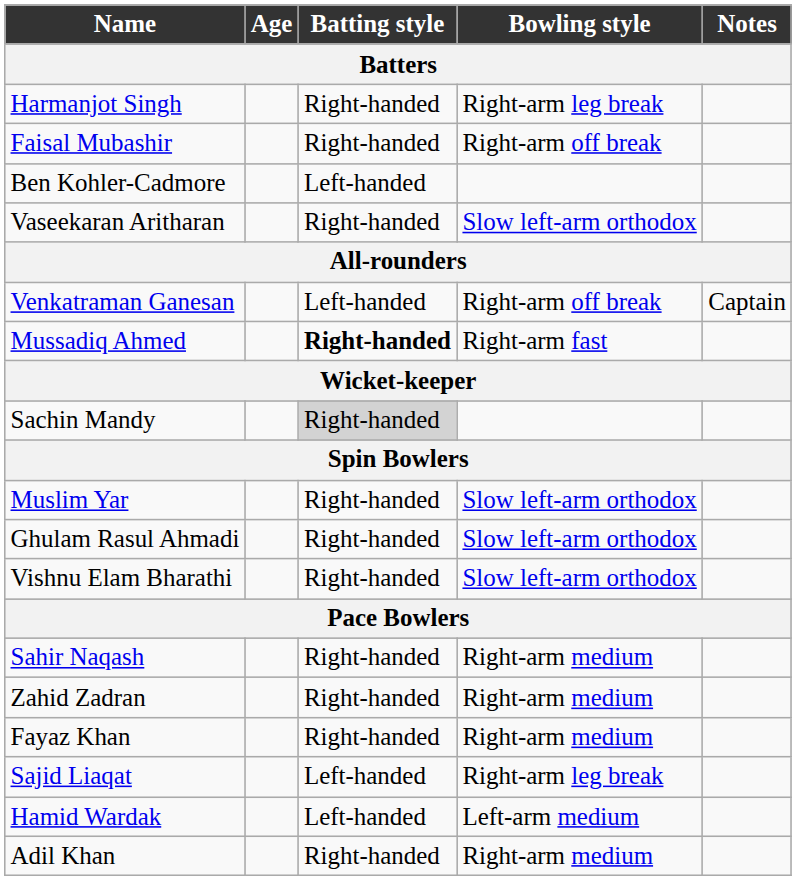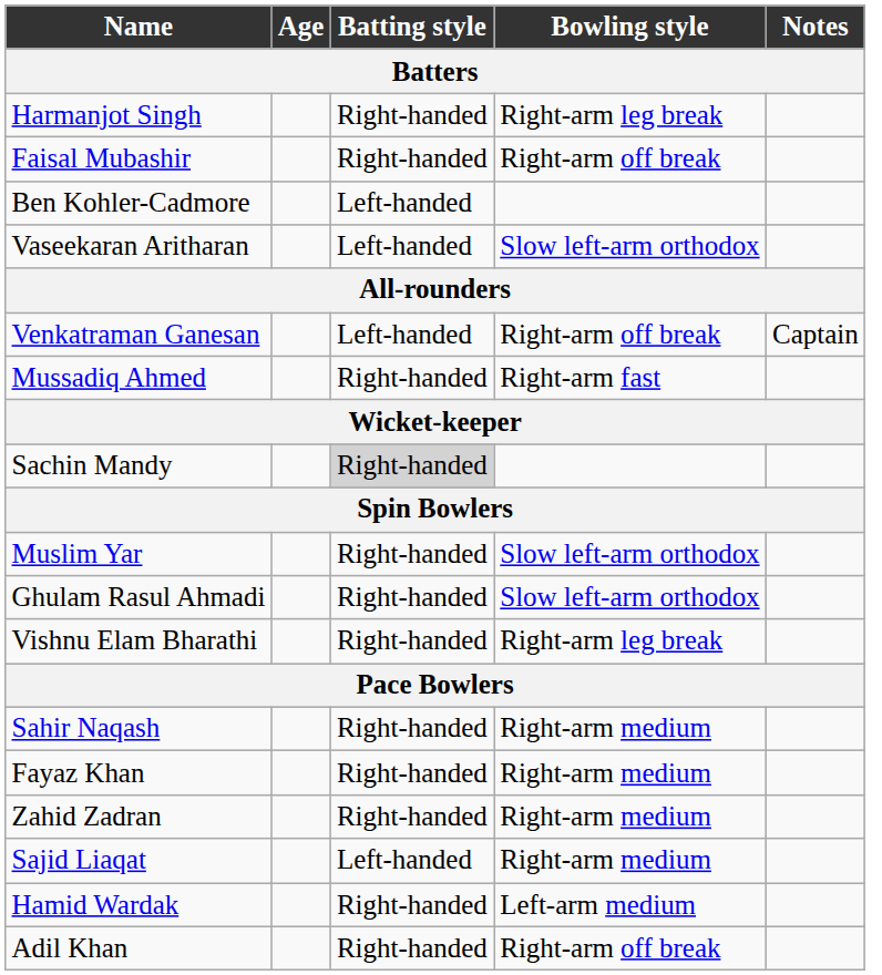Vaseekaran Aritharan | Batting style: Right-handed -> Left-handed
Mussadiq Ahmed | Batting style: bold -> normal
Vishnu Elam Bharathi | Bowling style: Slow left-arm orthodox -> Right-arm leg break
rows swapped: Zahid Zadran <-> Fayaz Khan
Sajid Liaqat | Bowling style: Right-arm leg break -> Right-arm medium
Hamid Wardak | Batting style: Left-handed -> Right-handed
Adil Khan | Bowling style: Right-arm medium -> Right-arm off break
